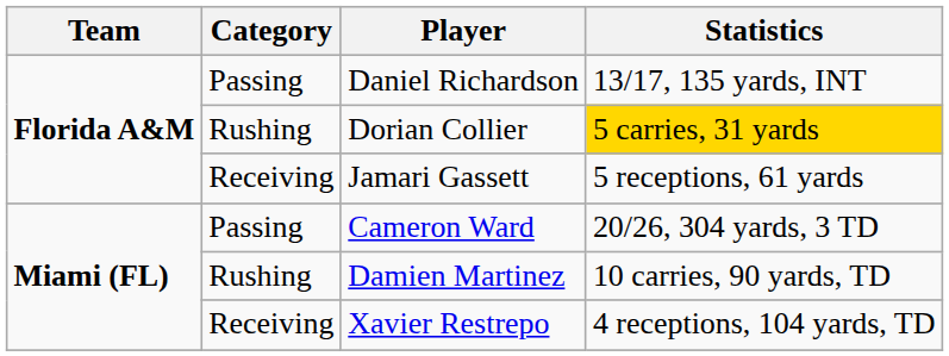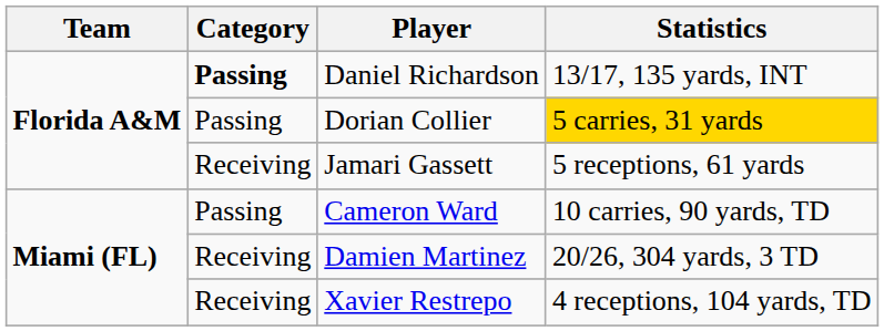Daniel Richardson | Category: normal -> bold
Dorian Collier | Category: Rushing -> Passing
Cameron Ward | Statistics: 20/26, 304 yards, 3 TD -> 10 carries, 90 yards, TD
Damien Martinez | Category: Rushing -> Receiving
Damien Martinez | Statistics: 10 carries, 90 yards, TD -> 20/26, 304 yards, 3 TD
